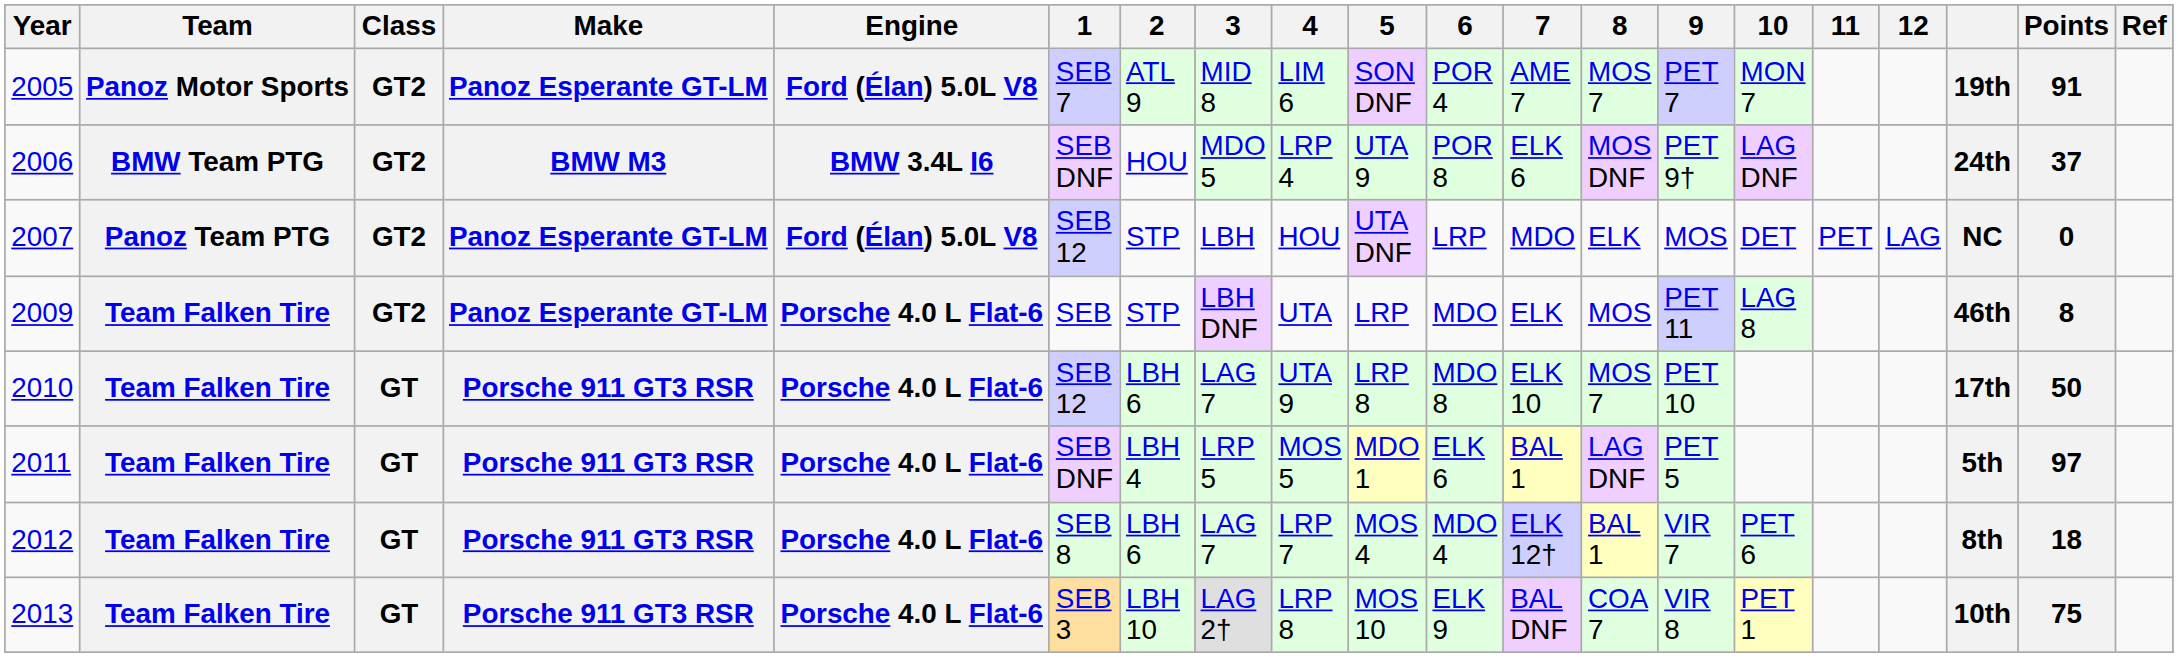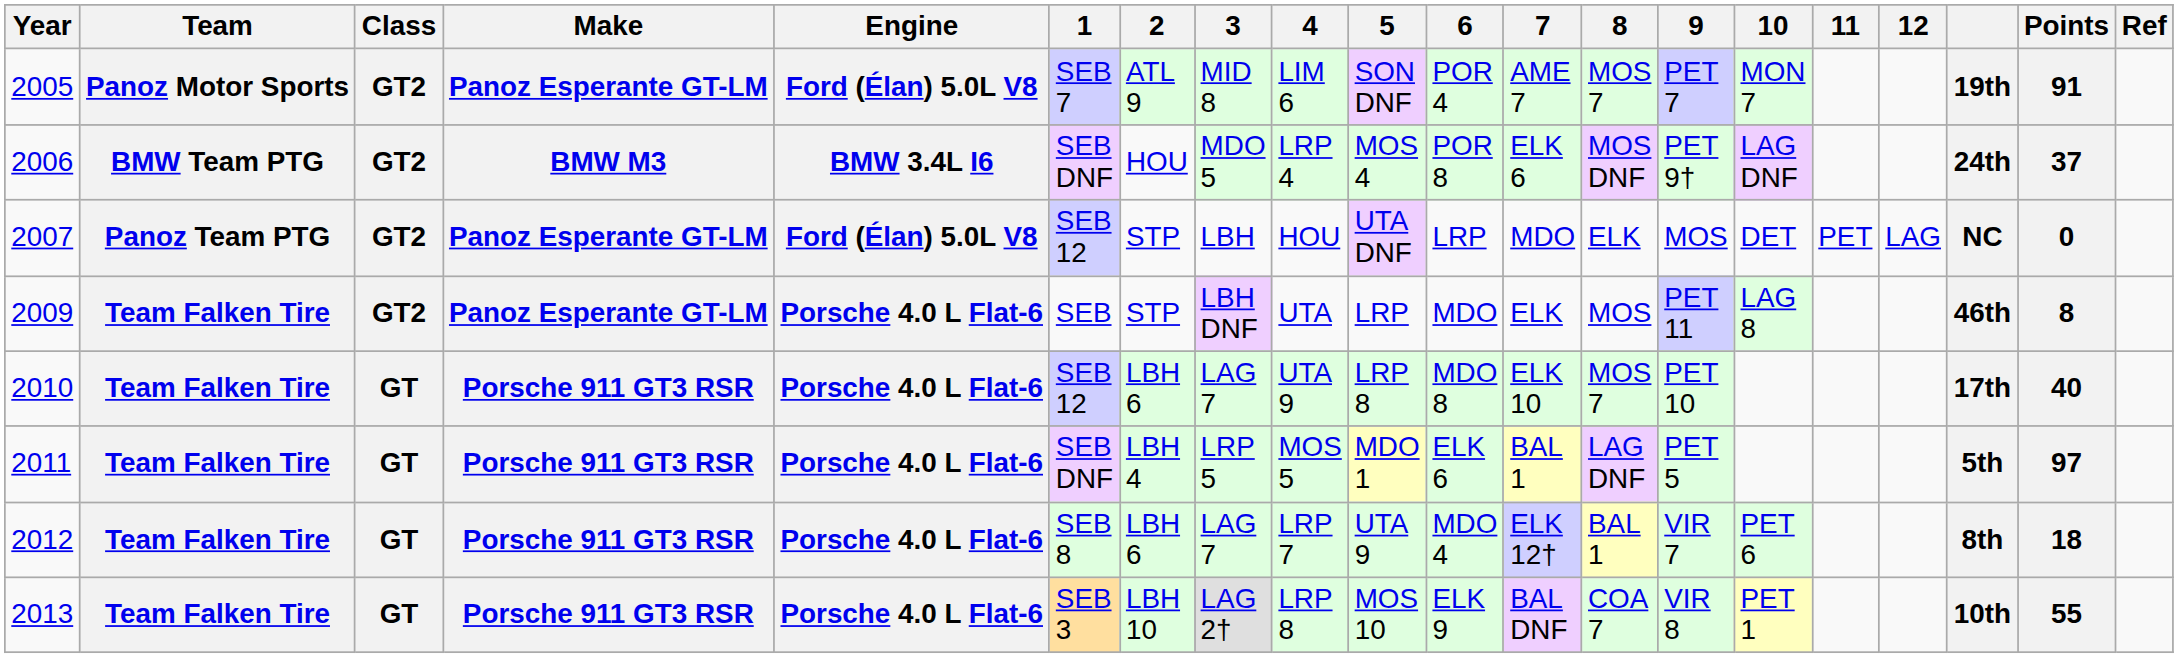2006 | 5: UTA 9 -> MOS 4
2010 | Points: 50 -> 40
2012 | 5: MOS 4 -> UTA 9
2013 | Points: 75 -> 55
